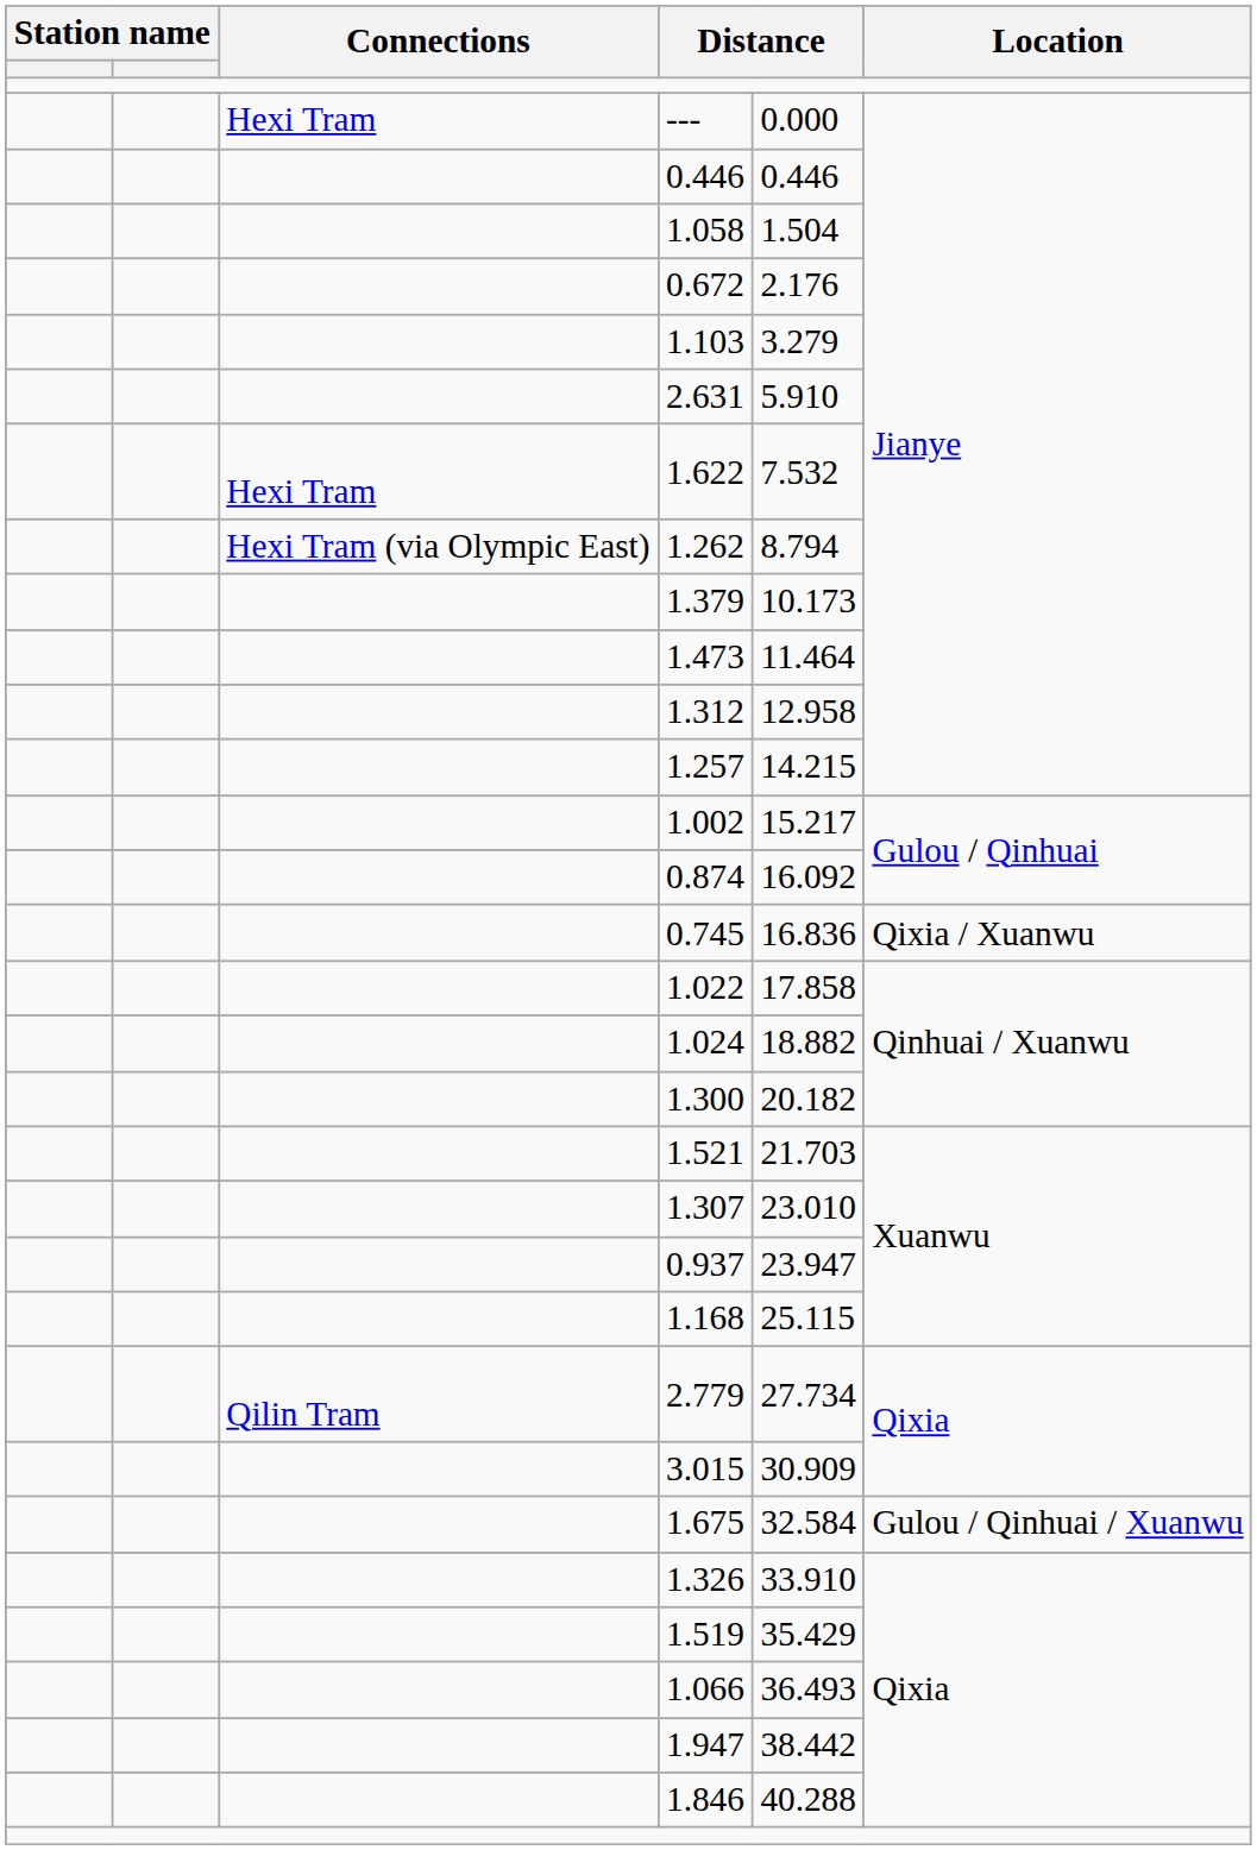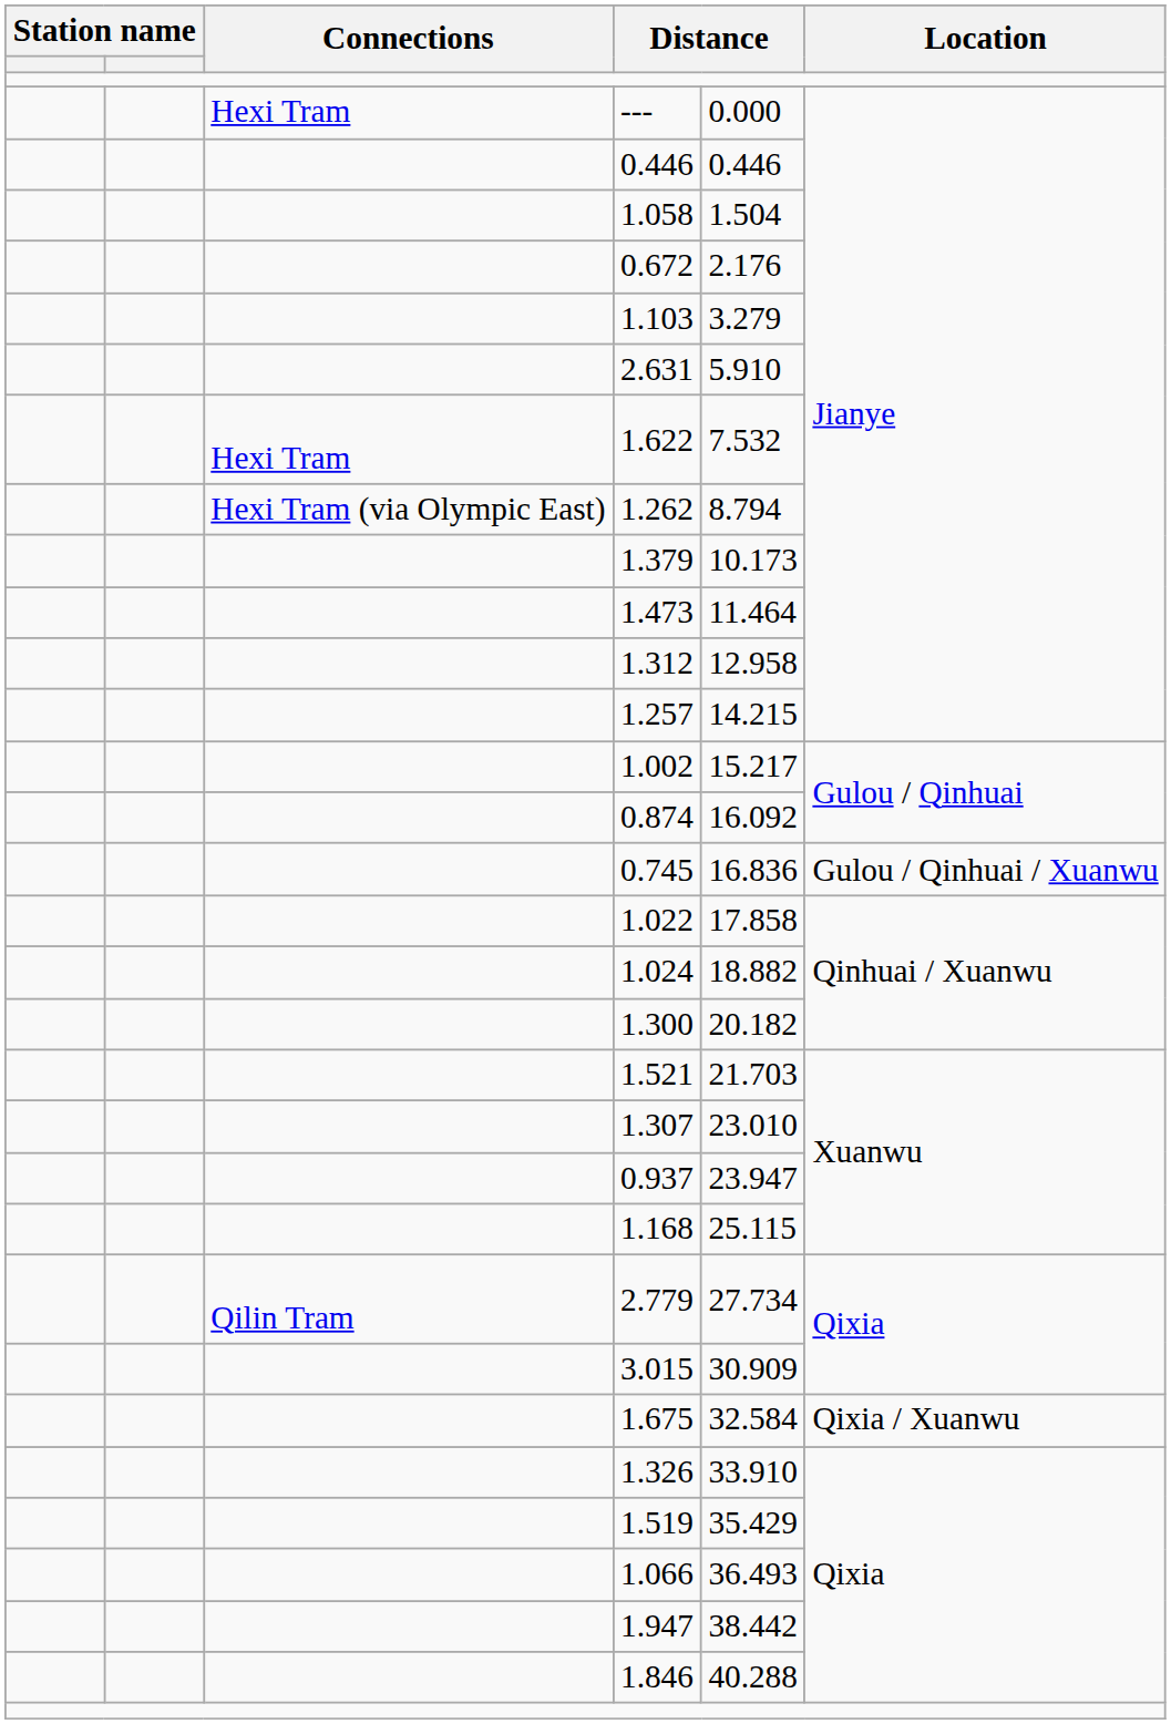0.745 | Location: Qixia / Xuanwu -> Gulou / Qinhuai / Xuanwu
1.675 | Location: Gulou / Qinhuai / Xuanwu -> Qixia / Xuanwu
